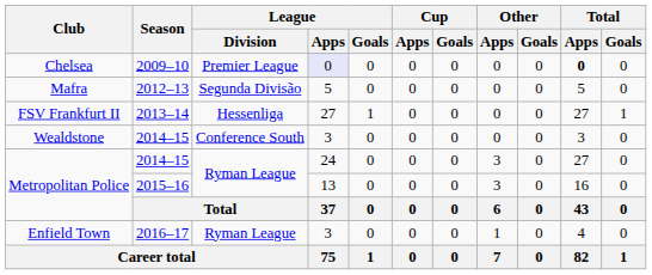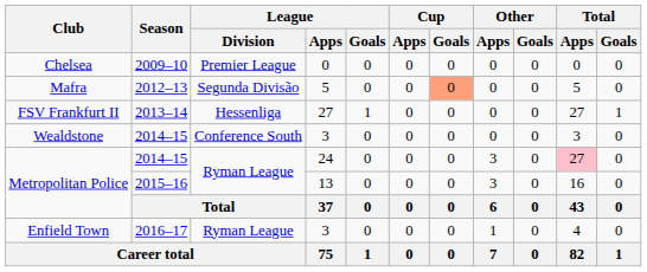Chelsea | League / Apps: lavender background -> no background
Chelsea | Total / Apps: bold -> normal
Mafra | Cup / Goals: no background -> lightsalmon background
Metropolitan Police / 2014–15 | Total / Apps: no background -> pink background
